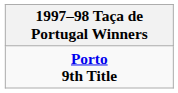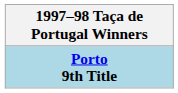row 2 | column 1: no background -> lightblue background
